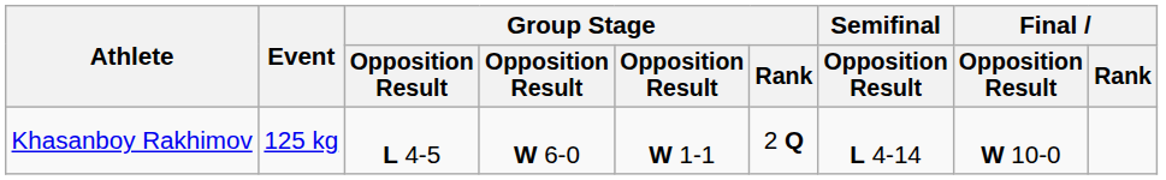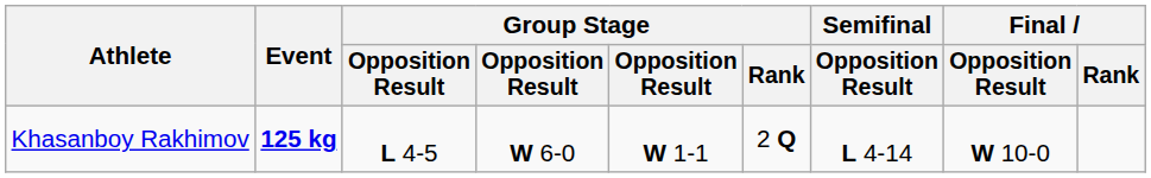Khasanboy Rakhimov | Event: normal -> bold
